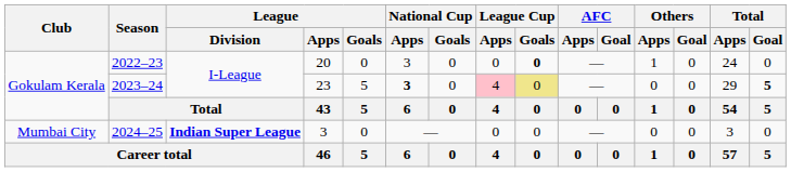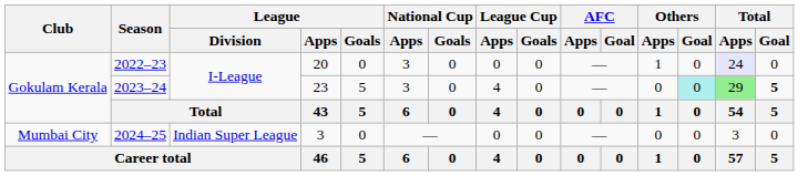2022–23 | League Cup / Goals: bold -> normal
2022–23 | Total / Apps: no background -> lavender background
2023–24 | National Cup / Apps: bold -> normal
2023–24 | League Cup / Apps: pink background -> no background
2023–24 | League Cup / Goals: khaki background -> no background
2023–24 | Others / Goal: no background -> paleturquoise background
2023–24 | Total / Apps: no background -> lightgreen background
2024–25 | League / Division: bold -> normal
